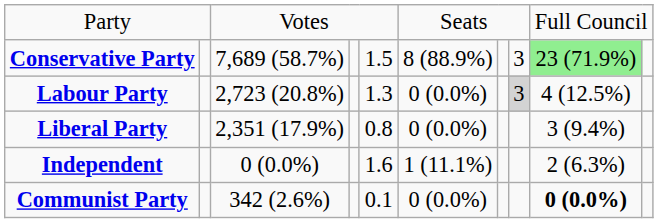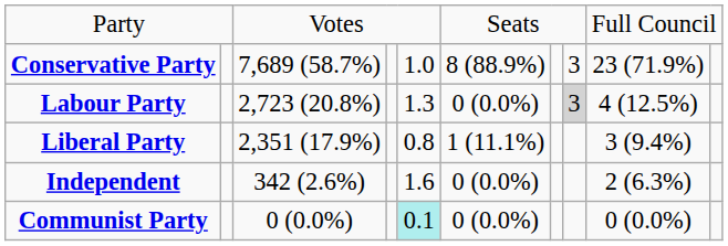Conservative Party | column 5: 1.5 -> 1.0
Conservative Party | column 9: lightgreen background -> no background
Liberal Party | column 6: 0 (0.0%) -> 1 (11.1%)
Independent | column 3: 0 (0.0%) -> 342 (2.6%)
Independent | column 6: 1 (11.1%) -> 0 (0.0%)
Communist Party | column 3: 342 (2.6%) -> 0 (0.0%)
Communist Party | column 5: no background -> paleturquoise background
Communist Party | column 9: bold -> normal
